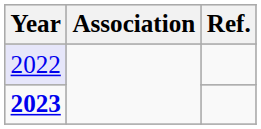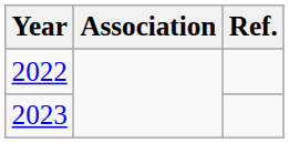2022 | Year: lavender background -> no background
2023 | Year: bold -> normal
